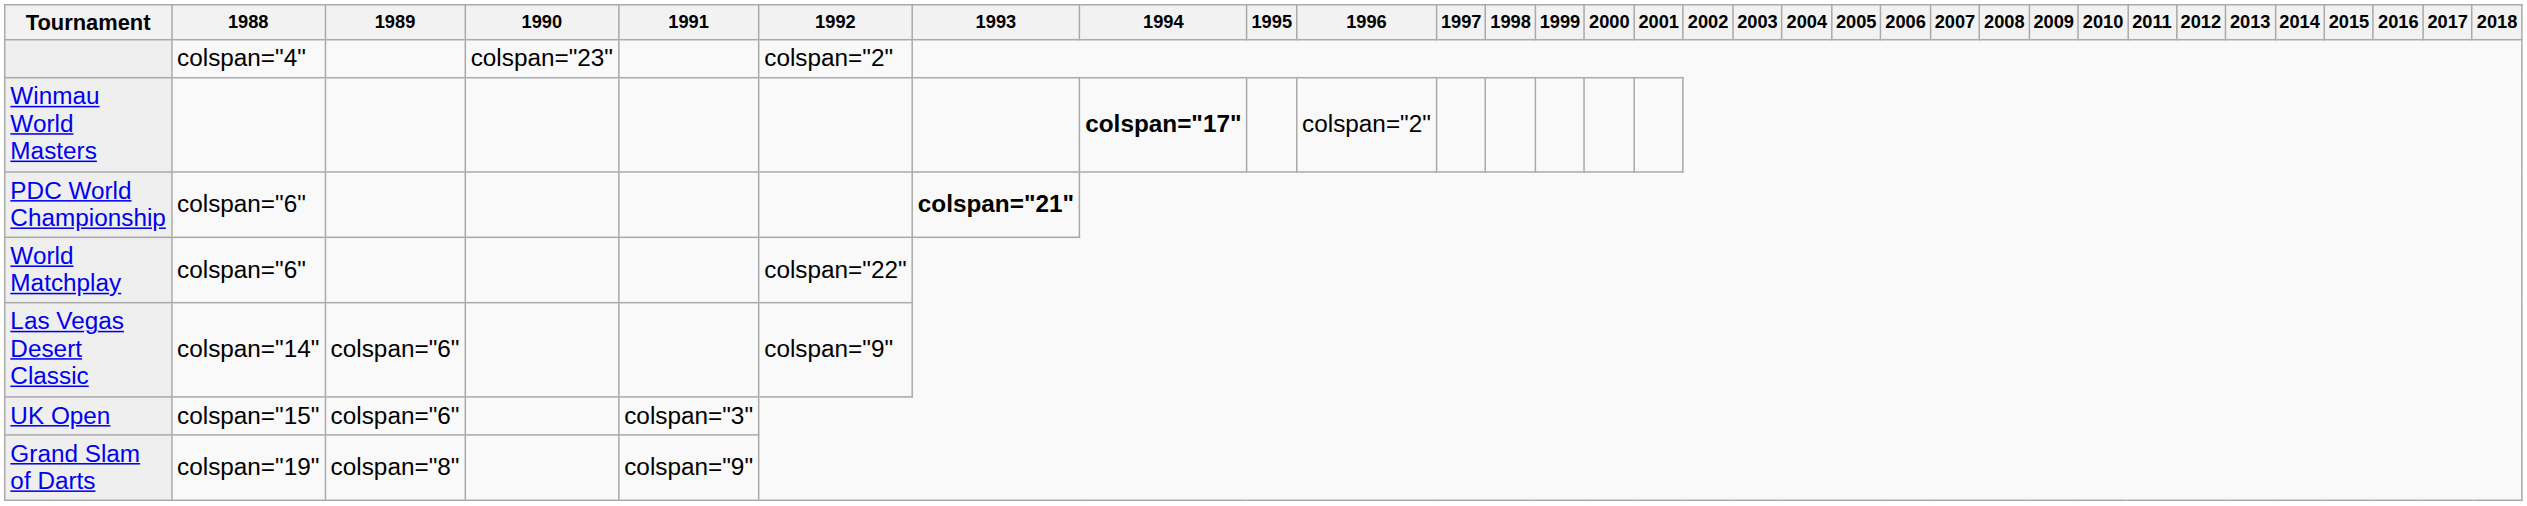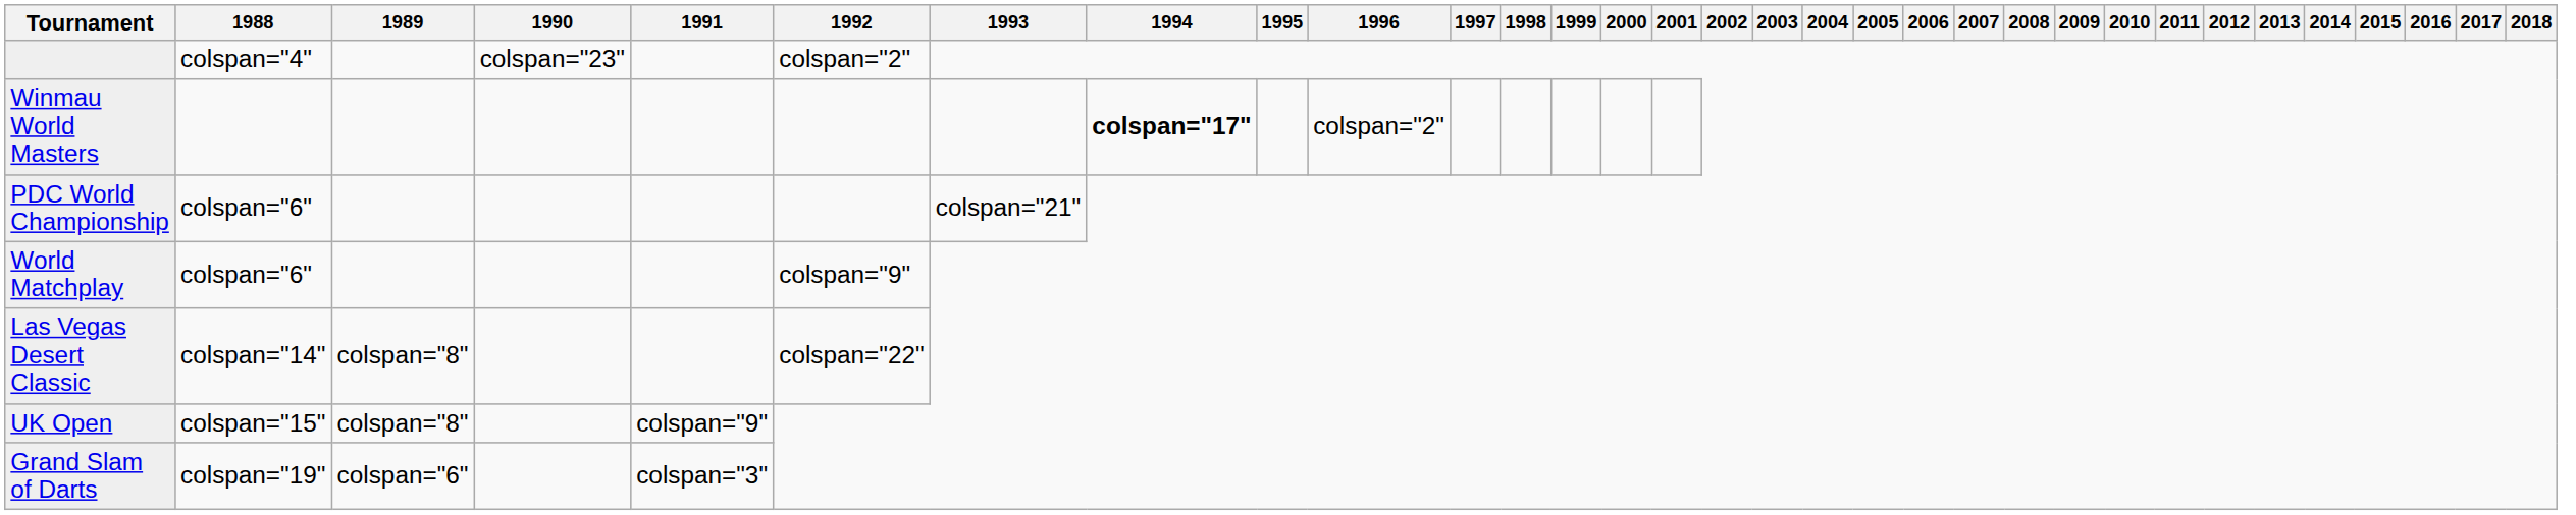PDC World Championship | 1993: bold -> normal
World Matchplay | 1992: colspan="22" -> colspan="9"
Las Vegas Desert Classic | 1989: colspan="6" -> colspan="8"
Las Vegas Desert Classic | 1992: colspan="9" -> colspan="22"
UK Open | 1989: colspan="6" -> colspan="8"
UK Open | 1991: colspan="3" -> colspan="9"
Grand Slam of Darts | 1989: colspan="8" -> colspan="6"
Grand Slam of Darts | 1991: colspan="9" -> colspan="3"
